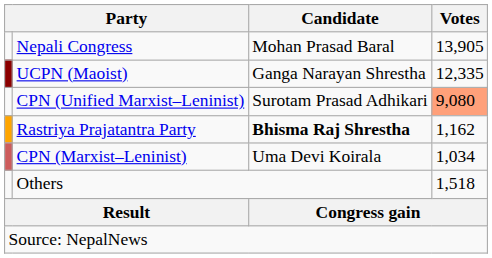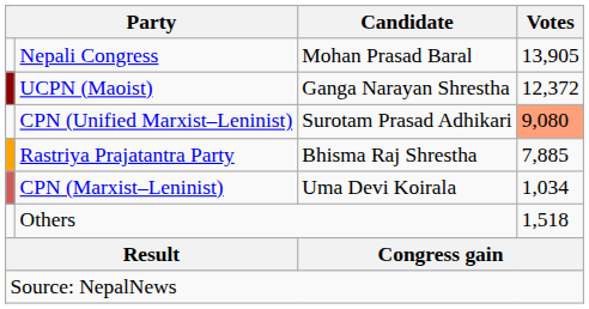UCPN (Maoist) | Votes: 12,335 -> 12,372
Rastriya Prajatantra Party | Candidate: bold -> normal
Rastriya Prajatantra Party | Votes: 1,162 -> 7,885
